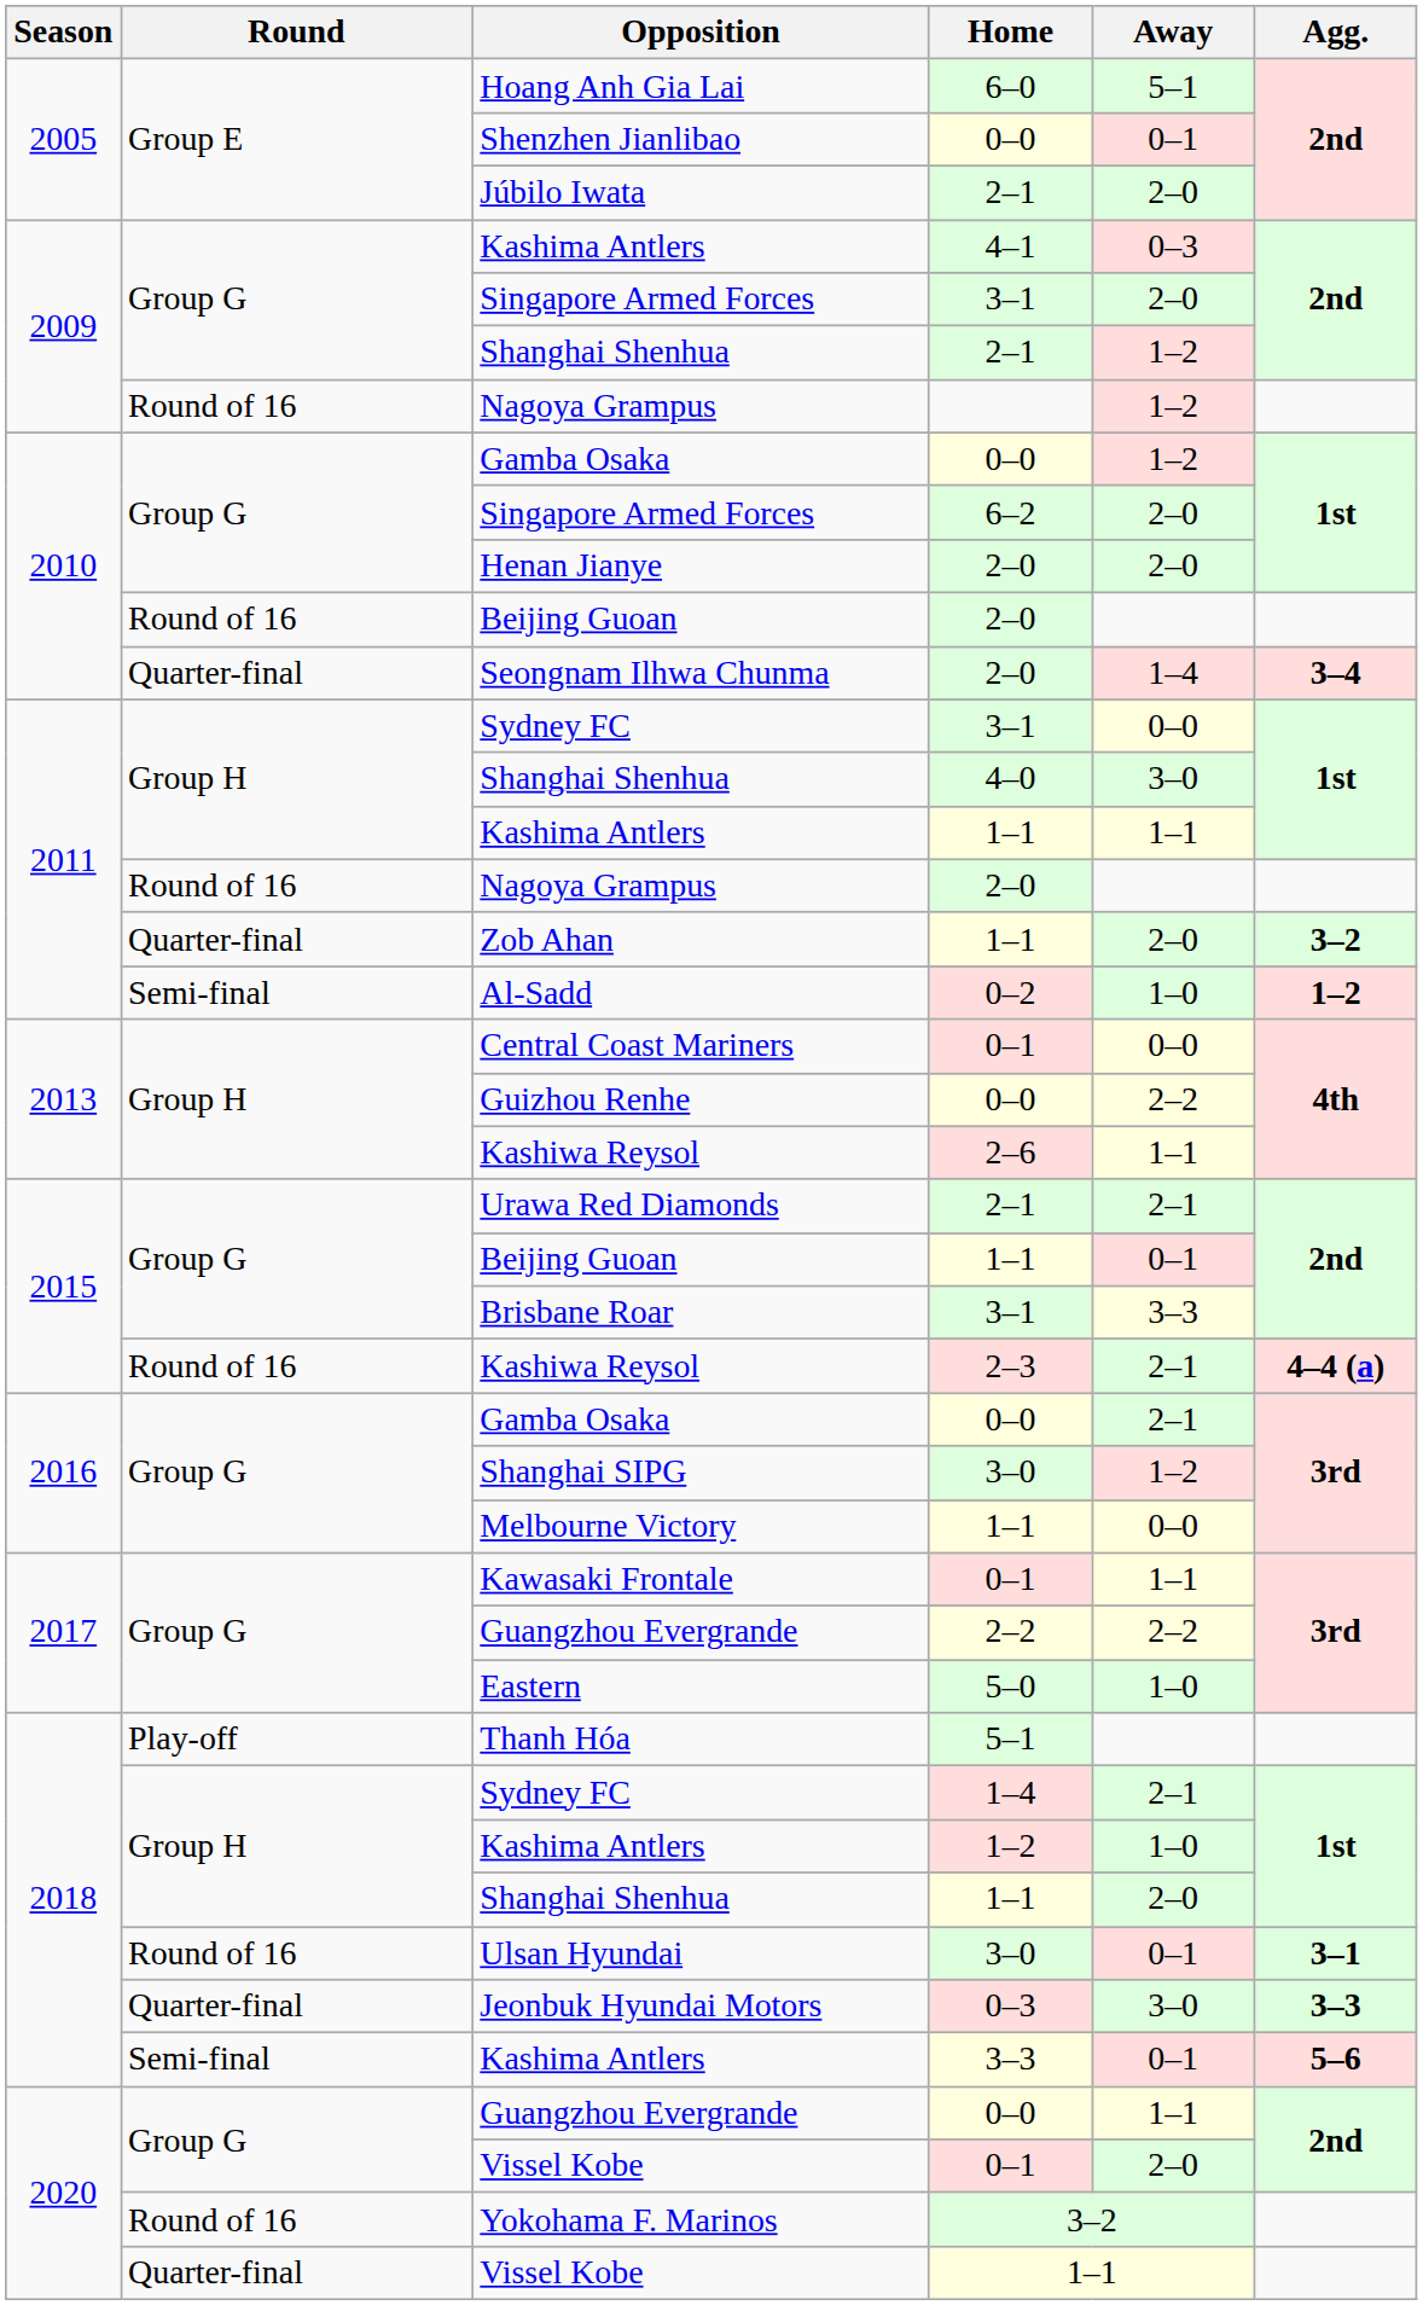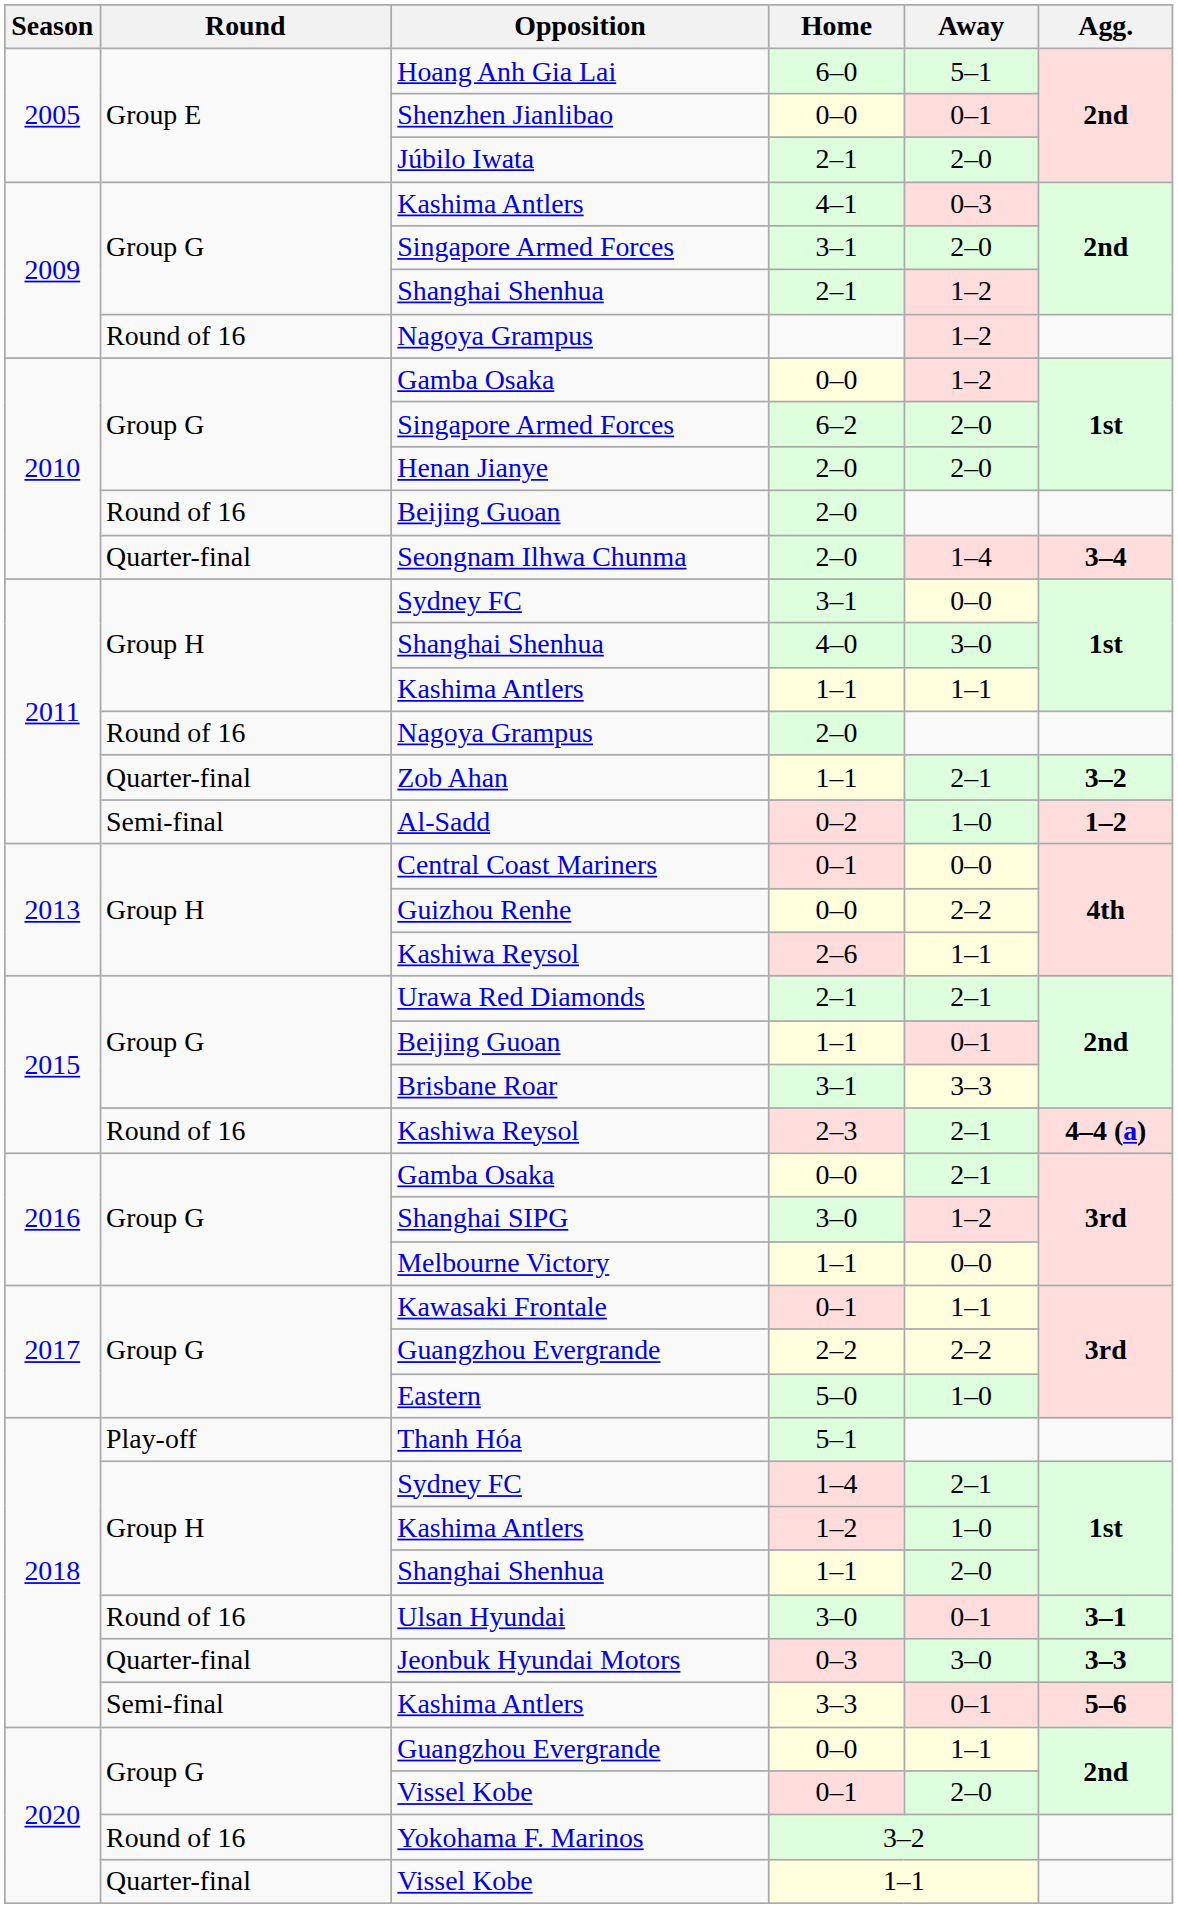Zob Ahan | Away: 2–0 -> 2–1
